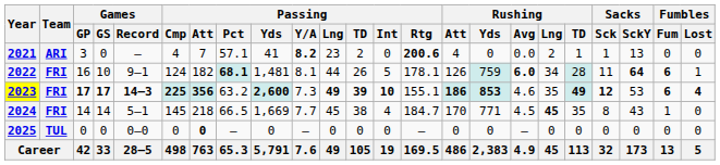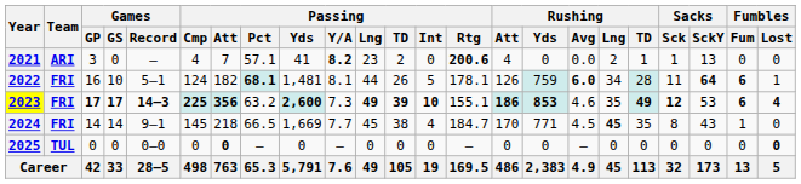2022 | Games / Record: 9–1 -> 5–1
2024 | Games / Record: 5–1 -> 9–1
2025 | Fumbles / Lost: normal -> bold
